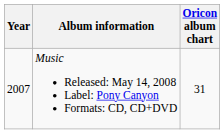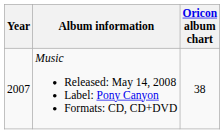row 2 | Oricon album chart: 31 -> 38
